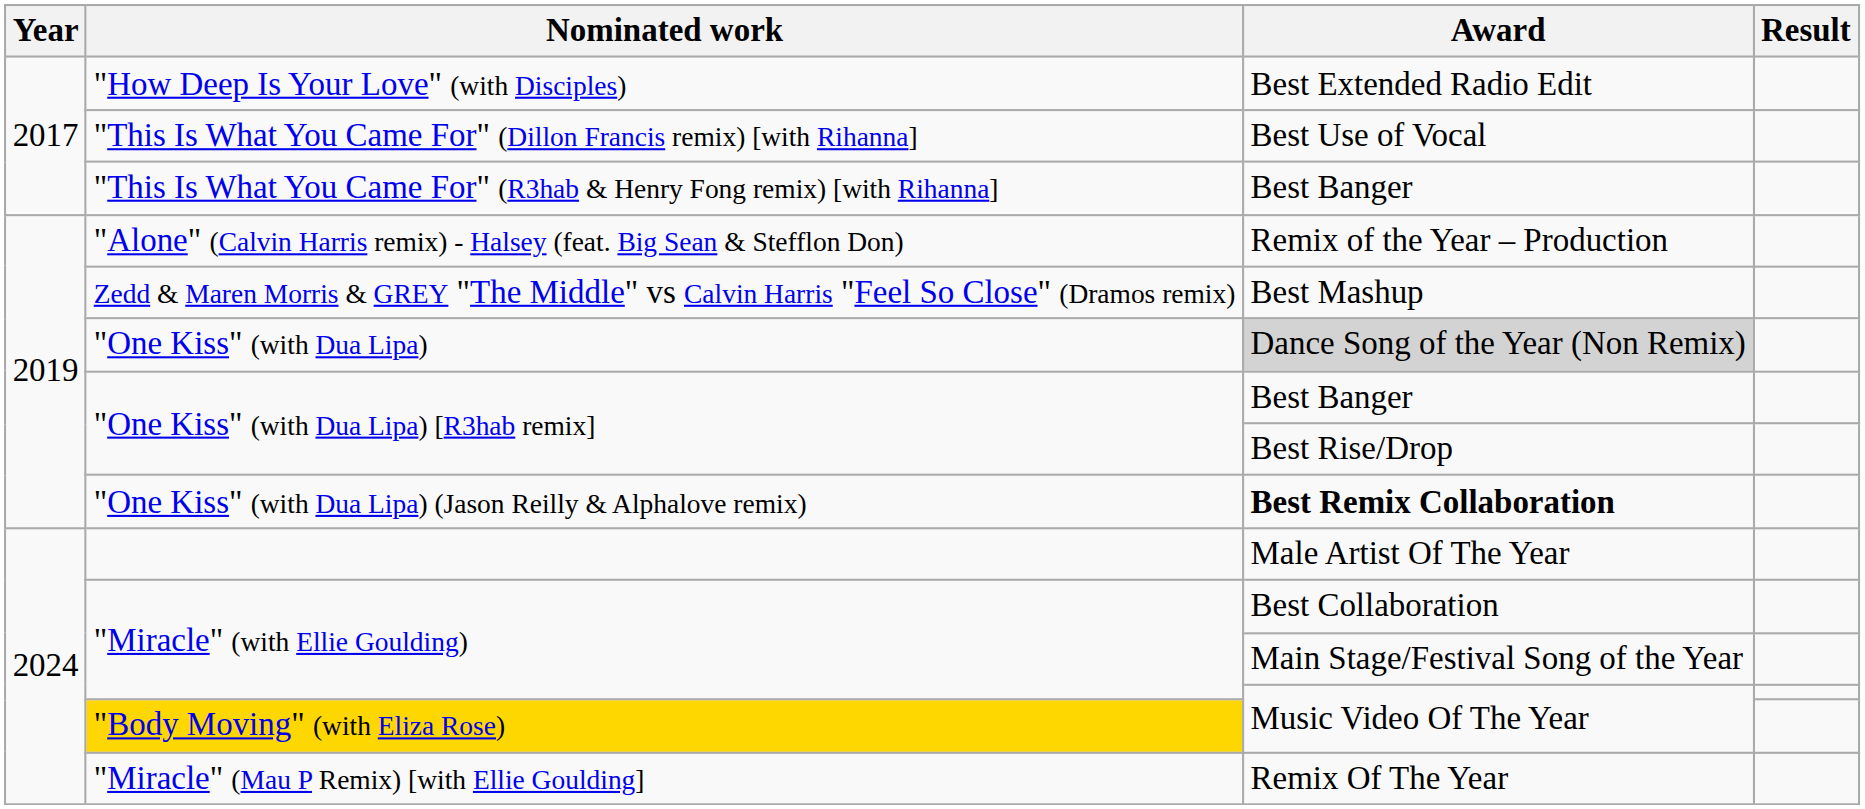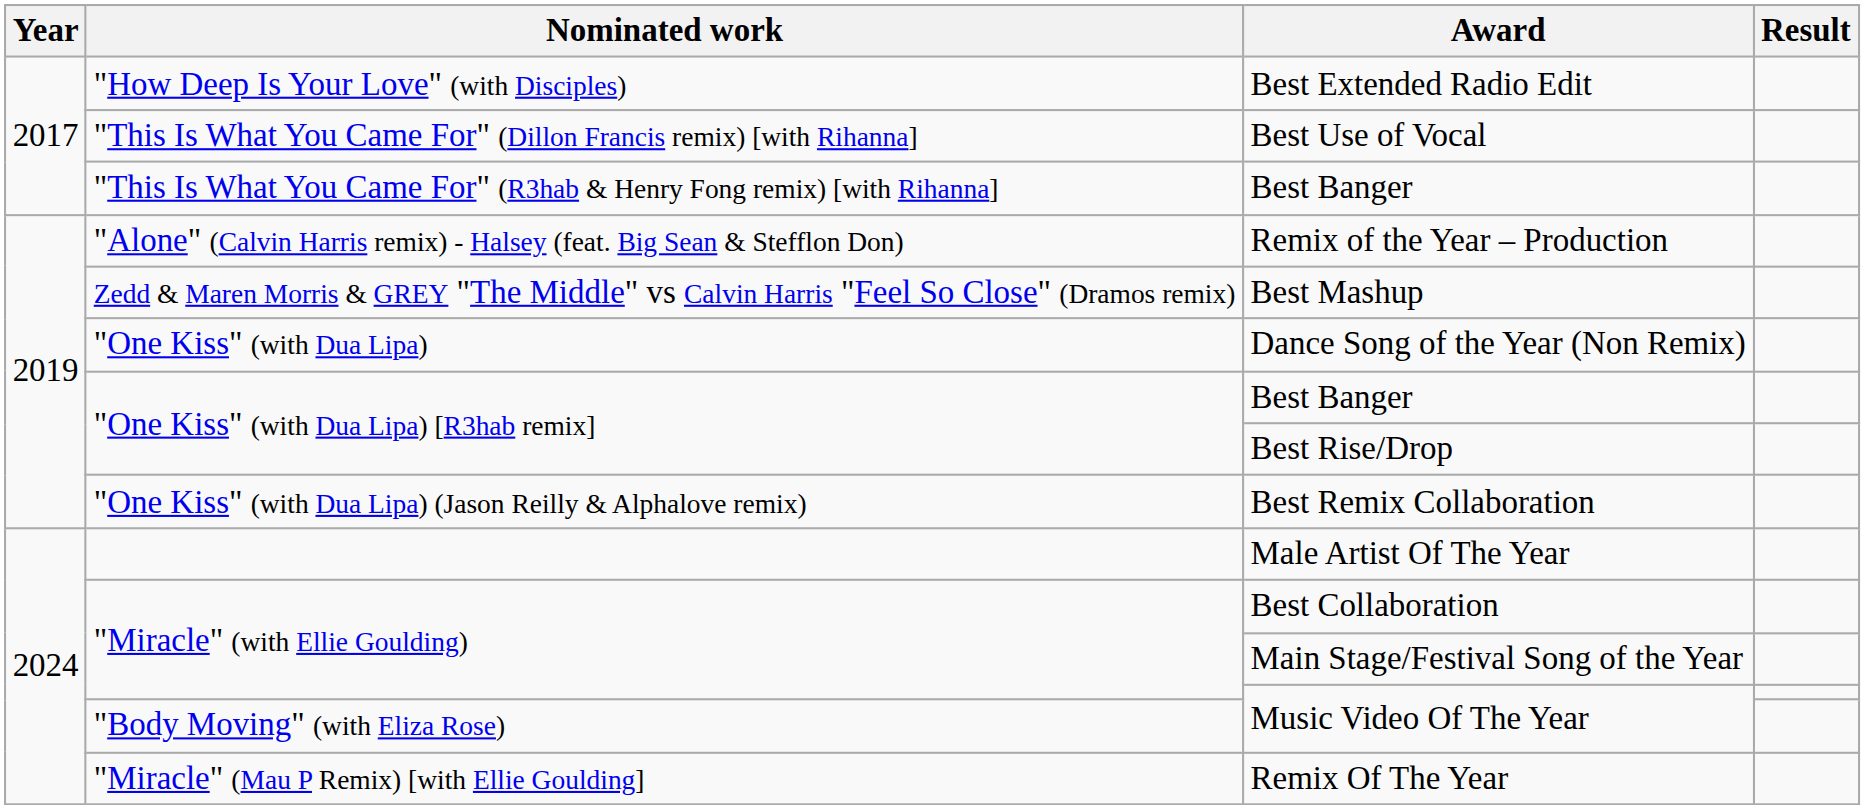Dance Song of the Year (Non Remix) | Award: lightgrey background -> no background
Best Remix Collaboration | Award: bold -> normal
"Body Moving" (with Eliza Rose) / Music Video Of The Year | Nominated work: gold background -> no background
